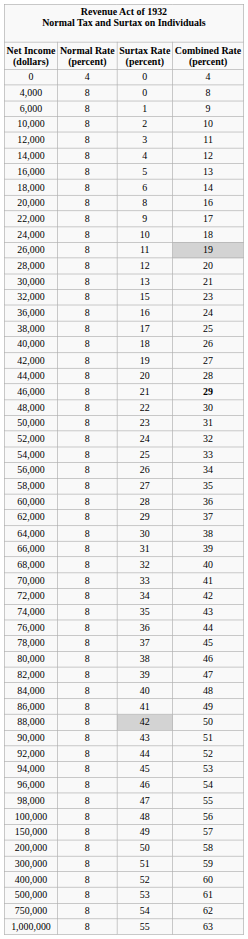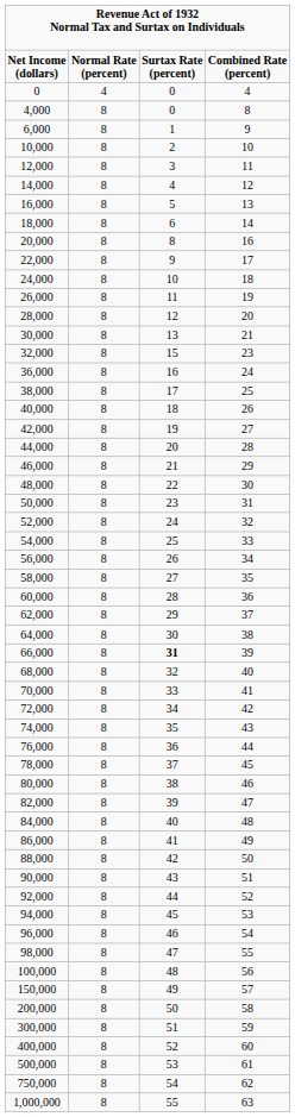26,000 | column 4: lightgrey background -> no background
46,000 | column 4: bold -> normal
66,000 | column 3: normal -> bold
88,000 | column 3: lightgrey background -> no background
